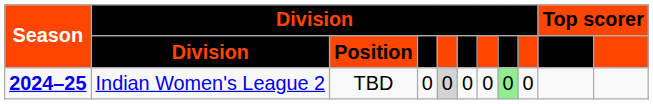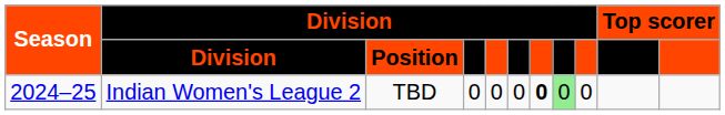Indian Women's League 2 | Season: bold -> normal
Indian Women's League 2 | column 5: lightgrey background -> no background
Indian Women's League 2 | column 7: normal -> bold
